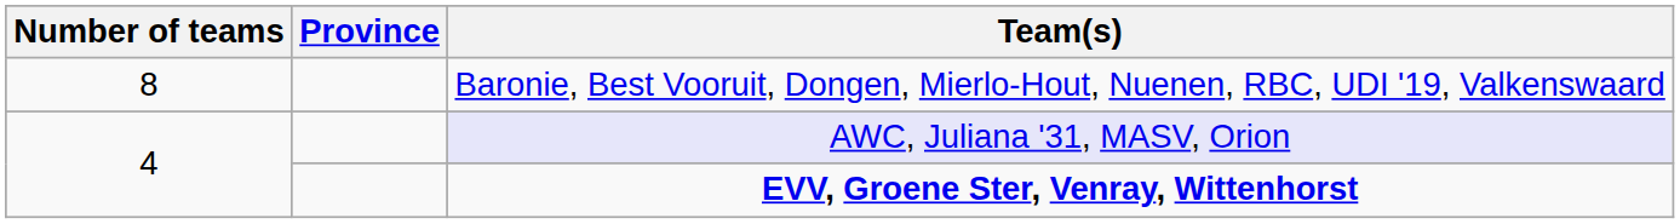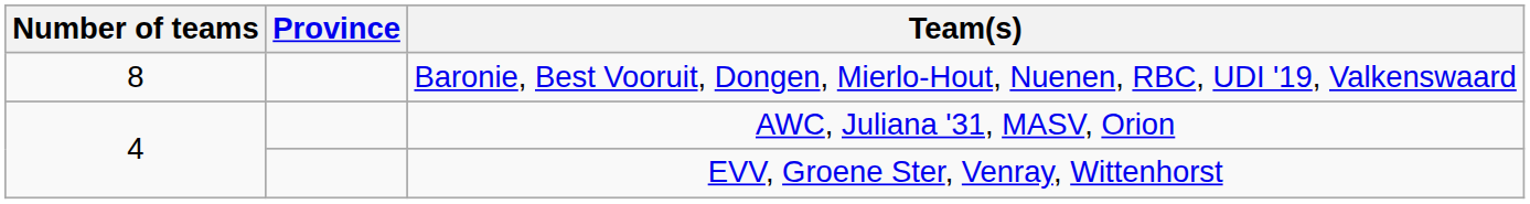AWC, Juliana '31, MASV, Orion | Team(s): lavender background -> no background
EVV, Groene Ster, Venray, Wittenhorst | Team(s): bold -> normal
